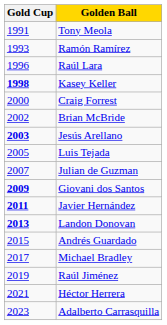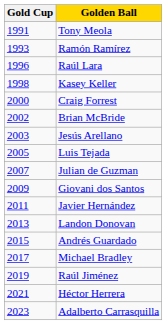Kasey Keller | Gold Cup: bold -> normal
Jesús Arellano | Gold Cup: bold -> normal
Giovani dos Santos | Gold Cup: bold -> normal
Javier Hernández | Gold Cup: bold -> normal
Landon Donovan | Gold Cup: bold -> normal
